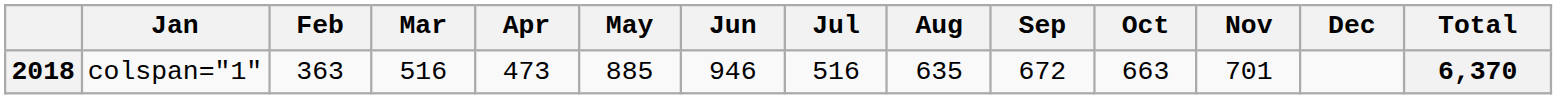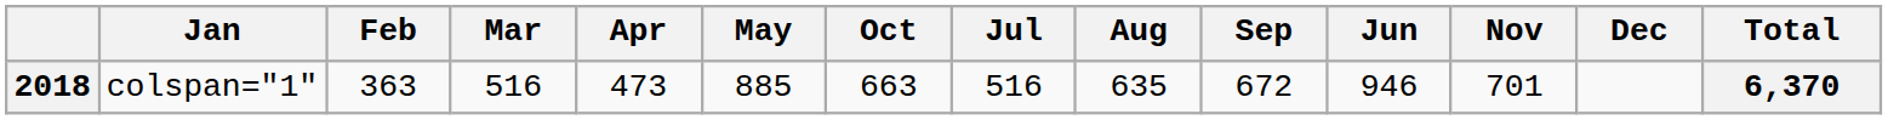columns swapped: Jun <-> Oct
